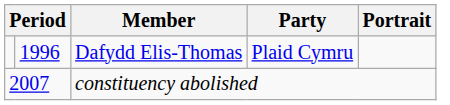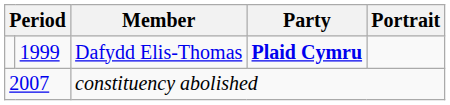Dafydd Elis-Thomas | column 2: 1996 -> 1999
Dafydd Elis-Thomas | Party: normal -> bold
